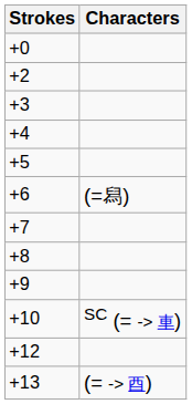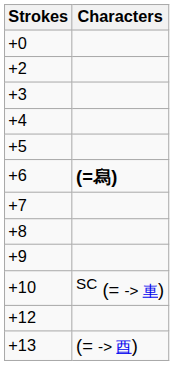+6 | Characters: normal -> bold
